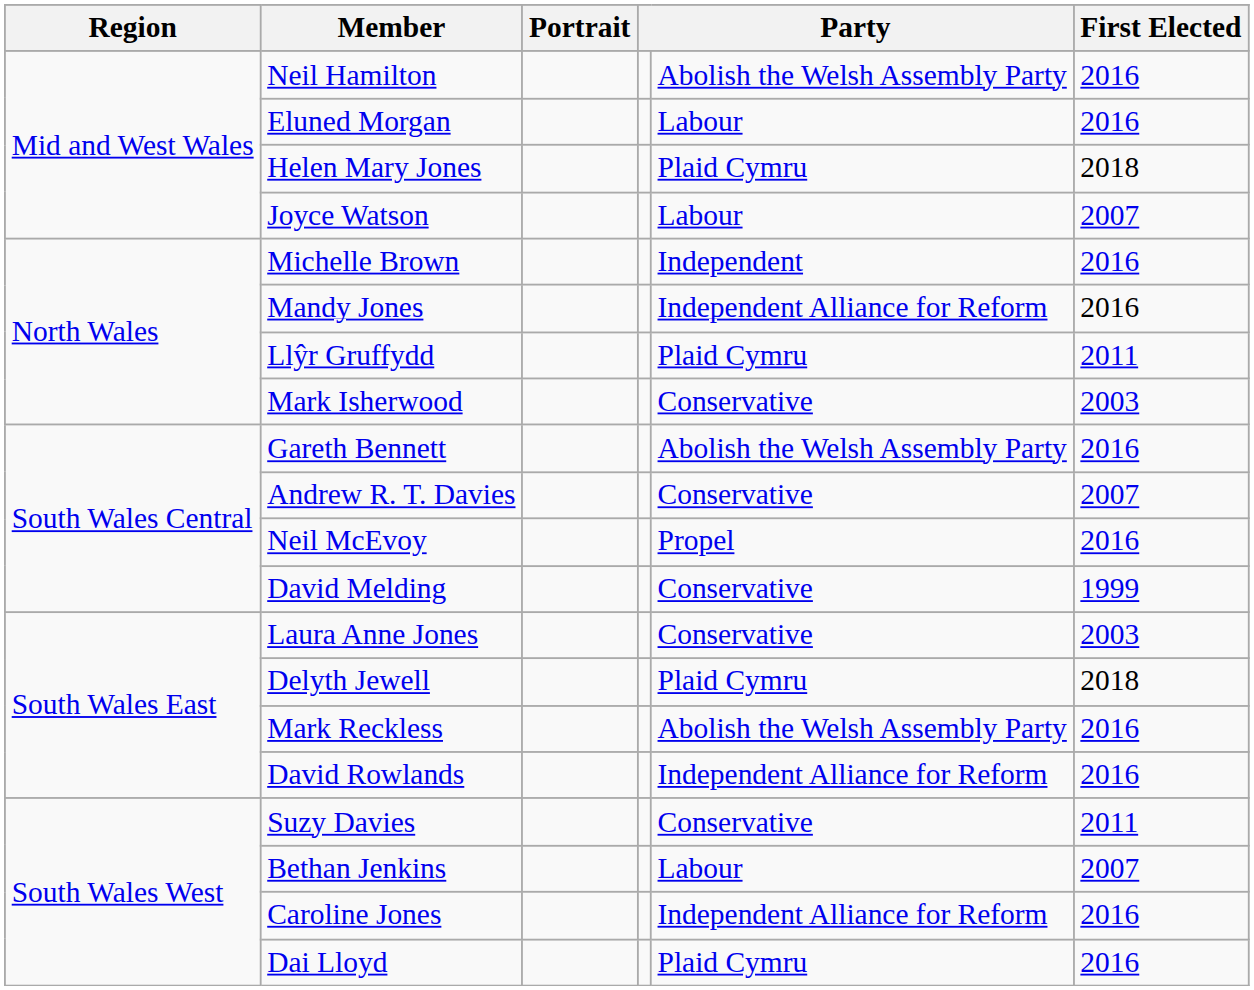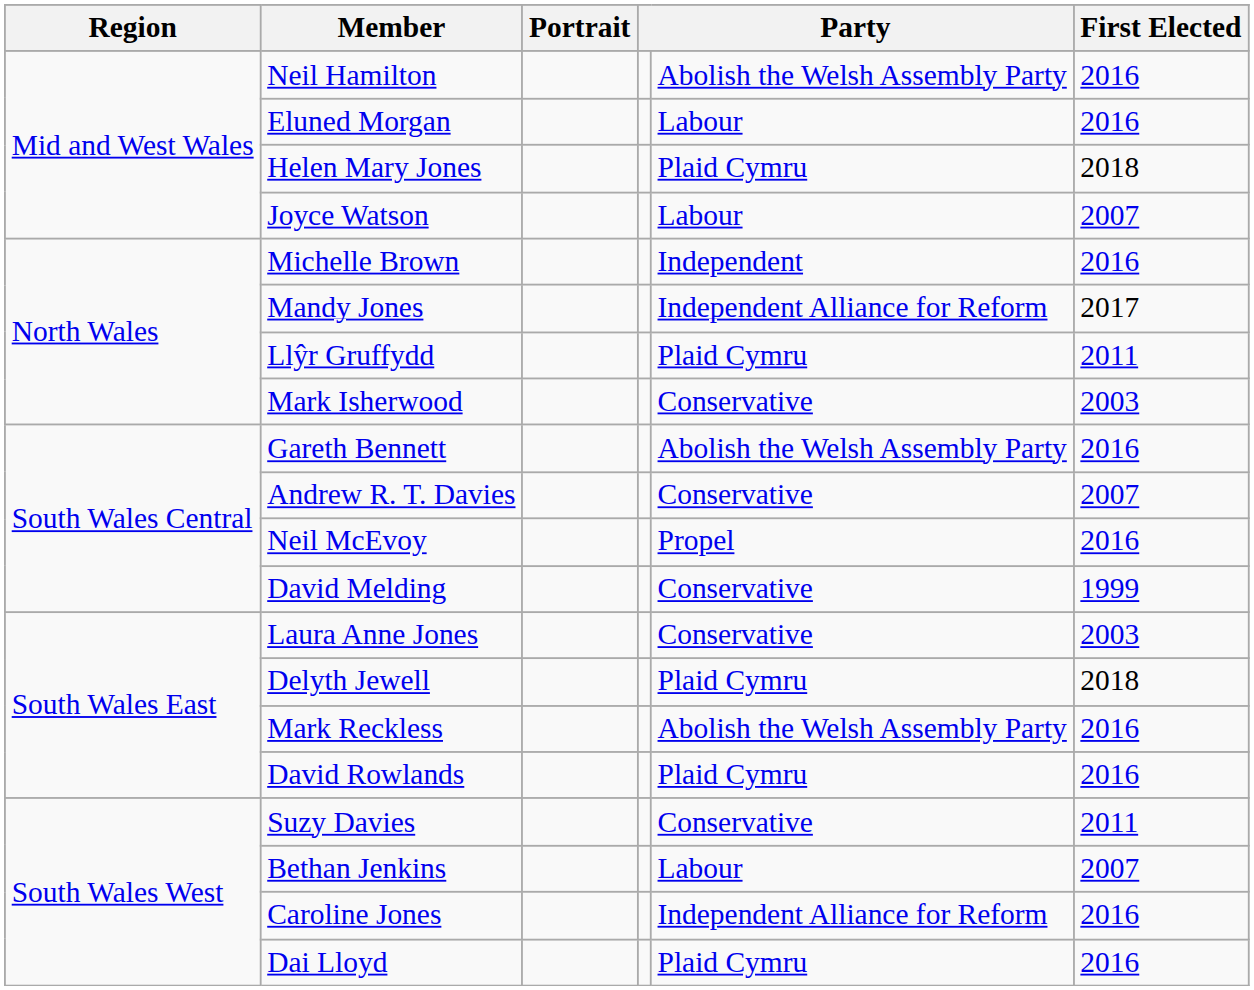Mandy Jones | First Elected: 2016 -> 2017
David Rowlands | column 5: Independent Alliance for Reform -> Plaid Cymru
